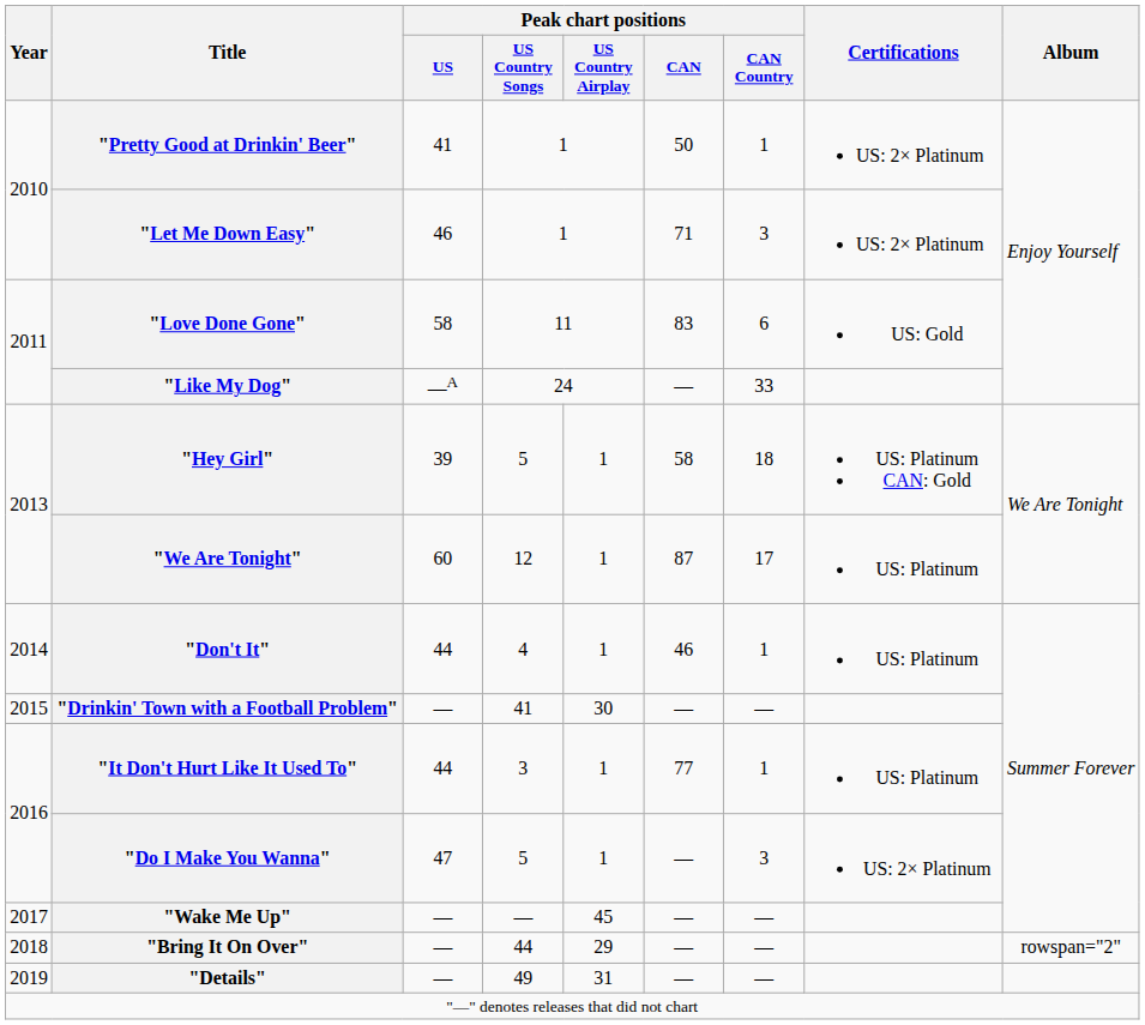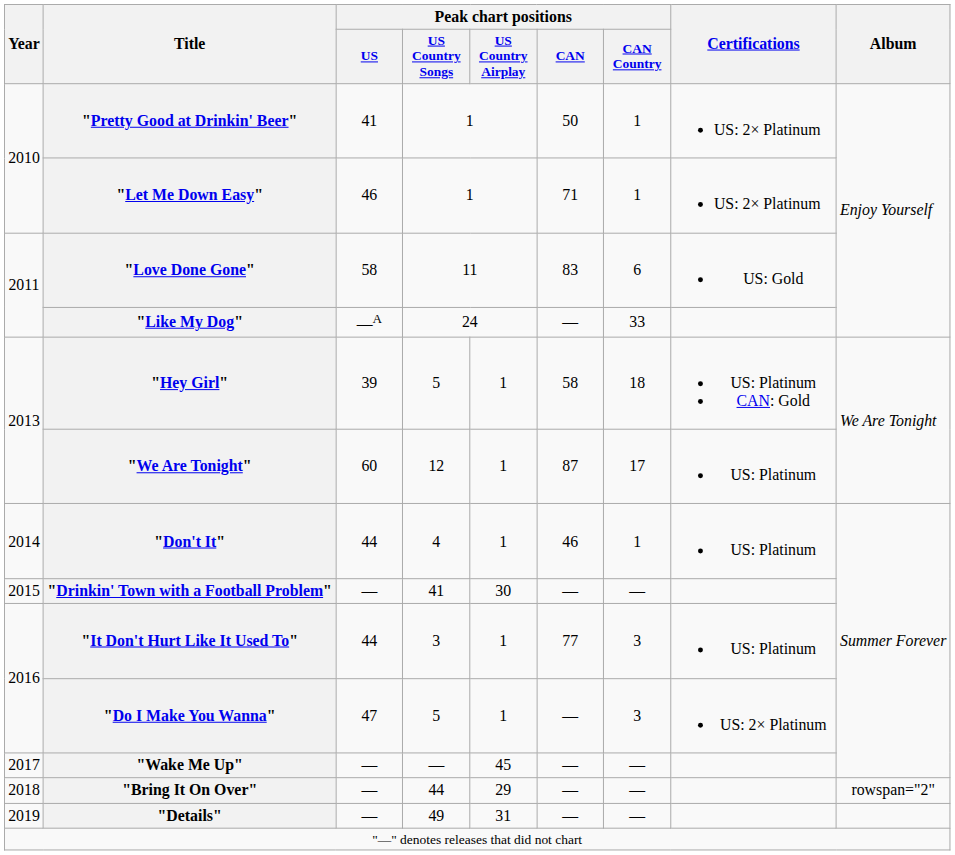"Let Me Down Easy" | Peak chart positions / CAN Country: 3 -> 1
"It Don't Hurt Like It Used To" | Peak chart positions / CAN Country: 1 -> 3
